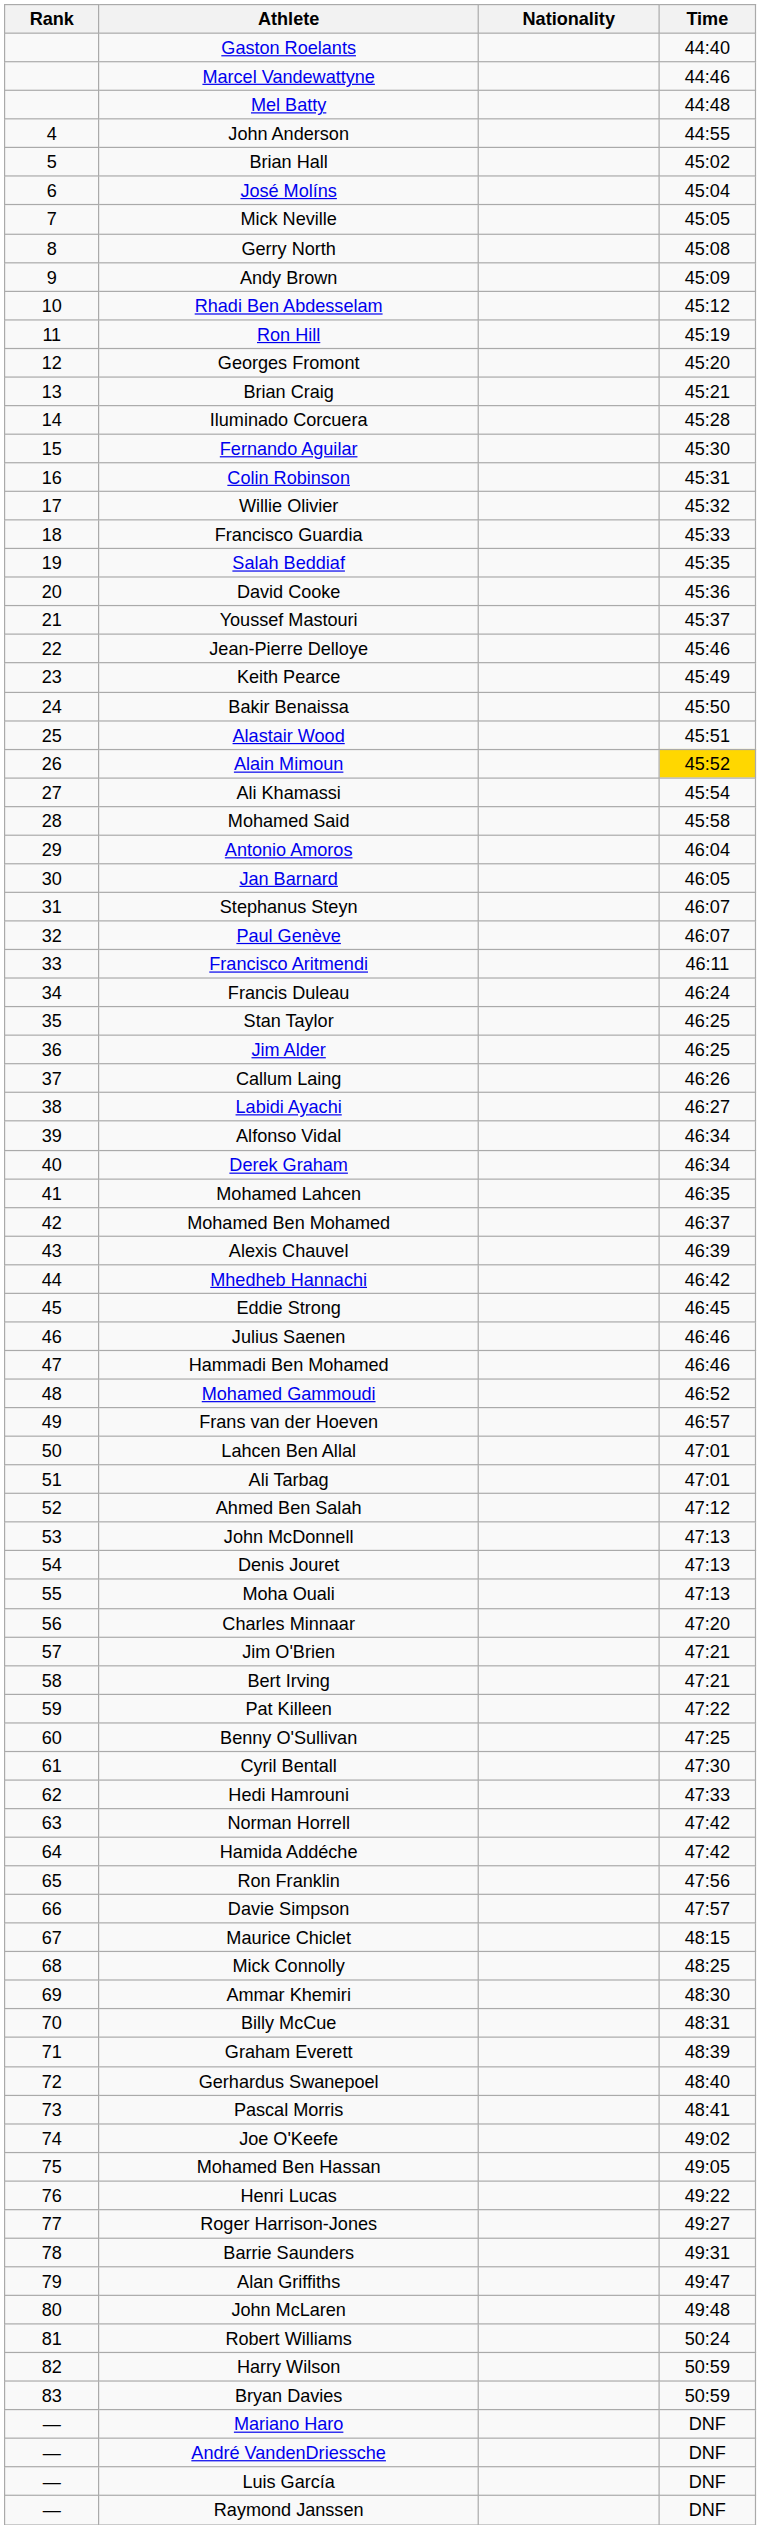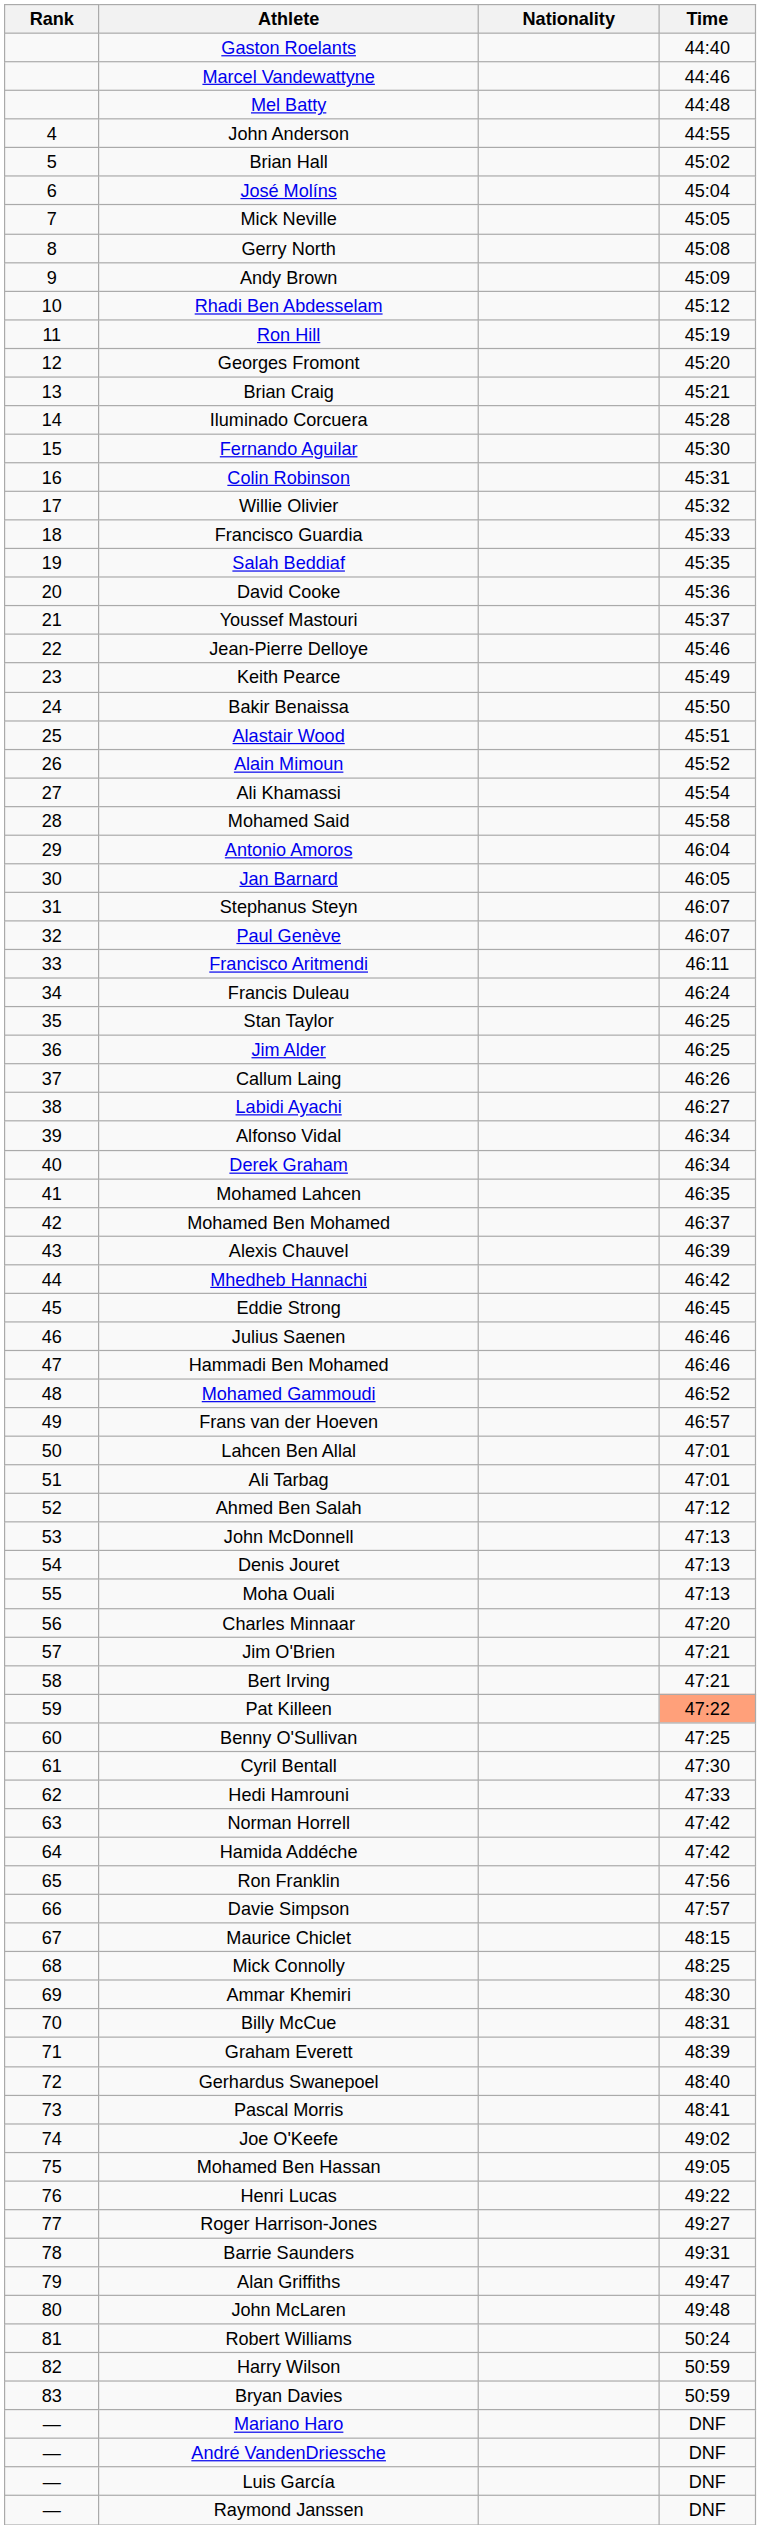Alain Mimoun | Time: gold background -> no background
Pat Killeen | Time: no background -> lightsalmon background
